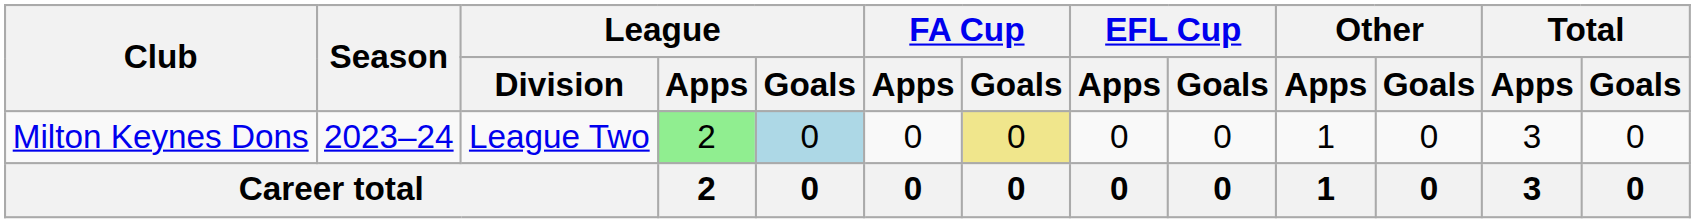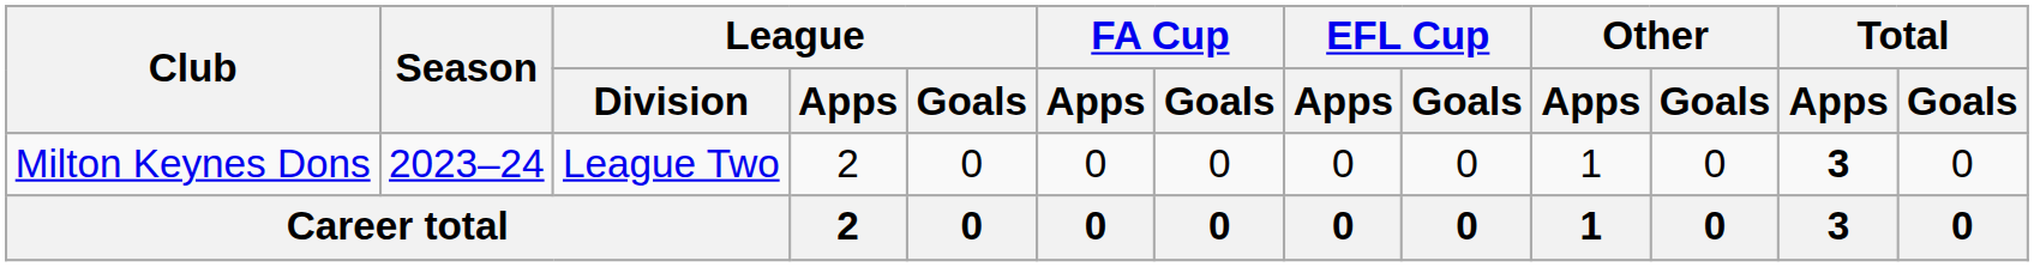Milton Keynes Dons | League / Apps: lightgreen background -> no background
Milton Keynes Dons | League / Goals: lightblue background -> no background
Milton Keynes Dons | FA Cup / Goals: khaki background -> no background
Milton Keynes Dons | Total / Apps: normal -> bold
